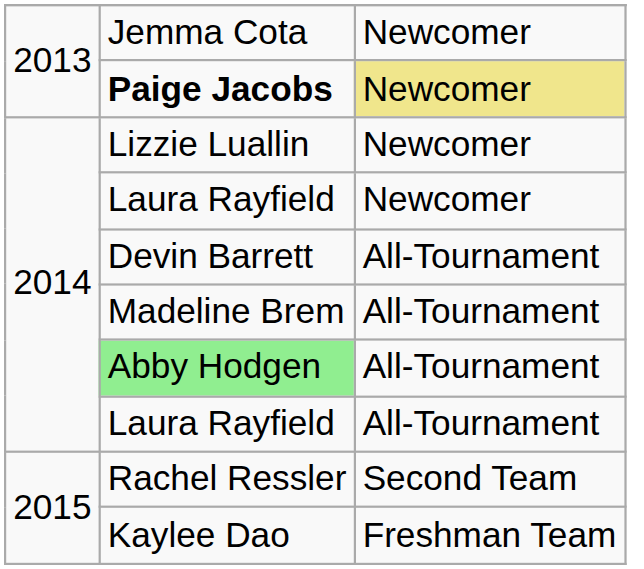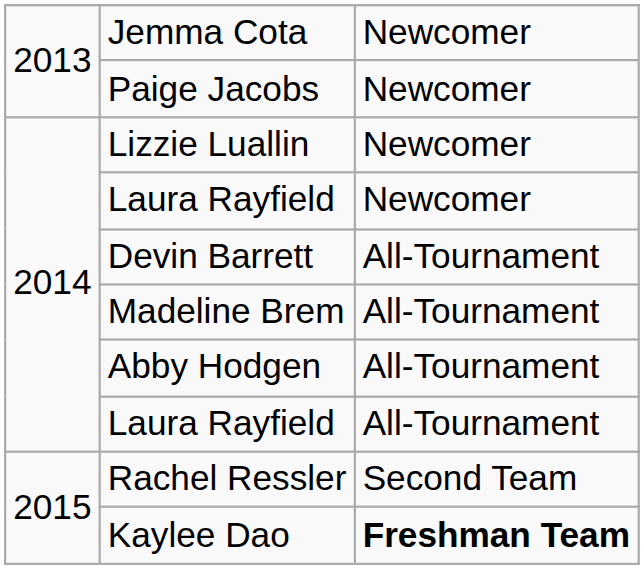Paige Jacobs | column 2: bold -> normal
Paige Jacobs | column 3: khaki background -> no background
Abby Hodgen | column 2: lightgreen background -> no background
Kaylee Dao | column 3: normal -> bold
